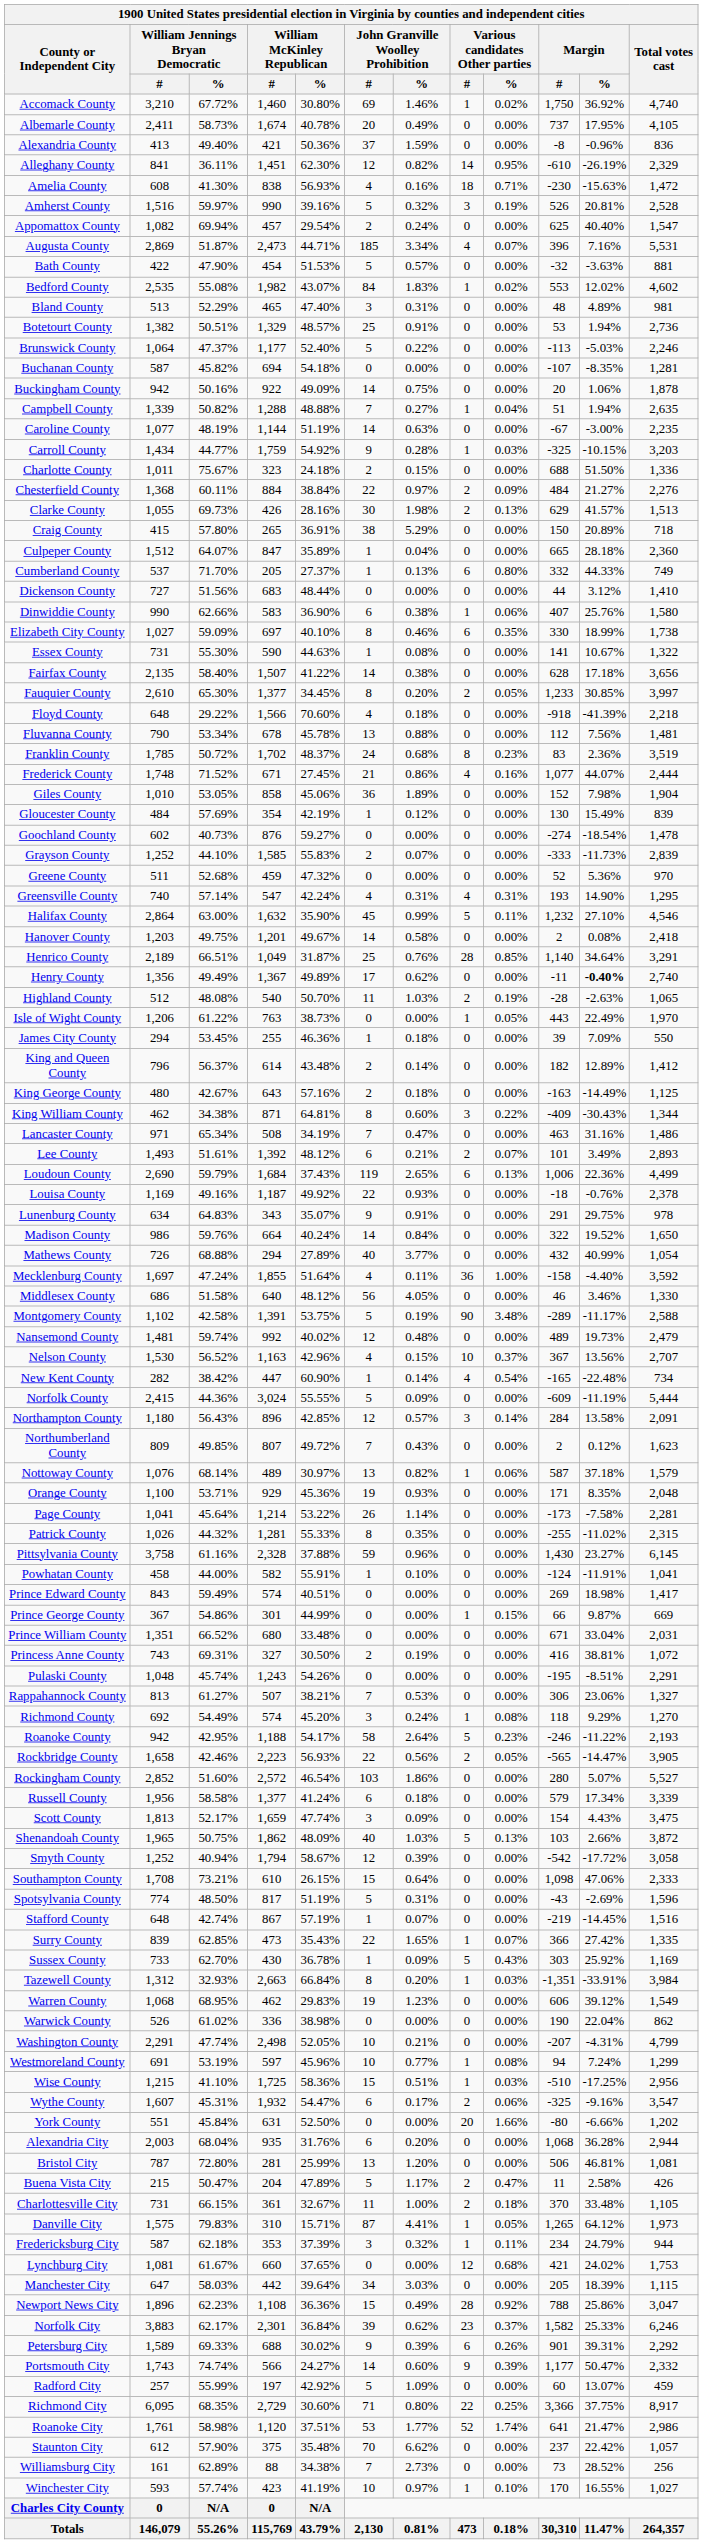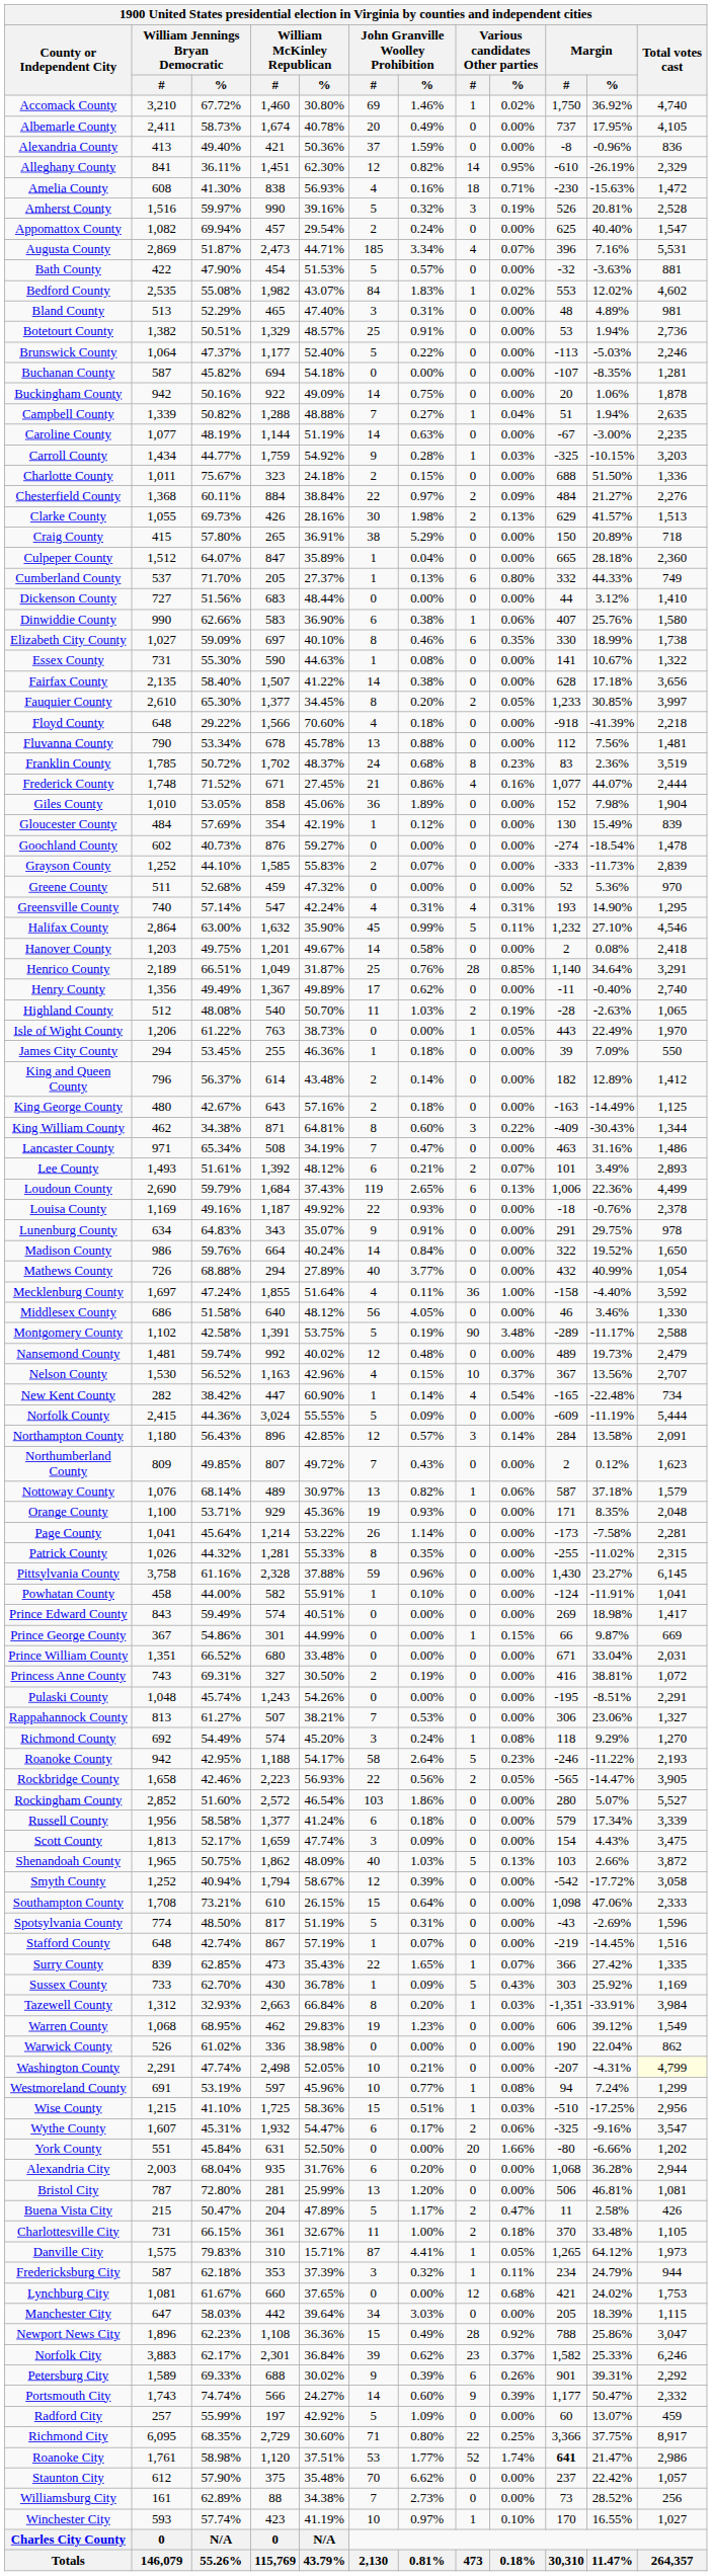Henry County | Margin / %: bold -> normal
Washington County | Total votes cast: no background -> lightyellow background
Roanoke City | Margin / #: normal -> bold
